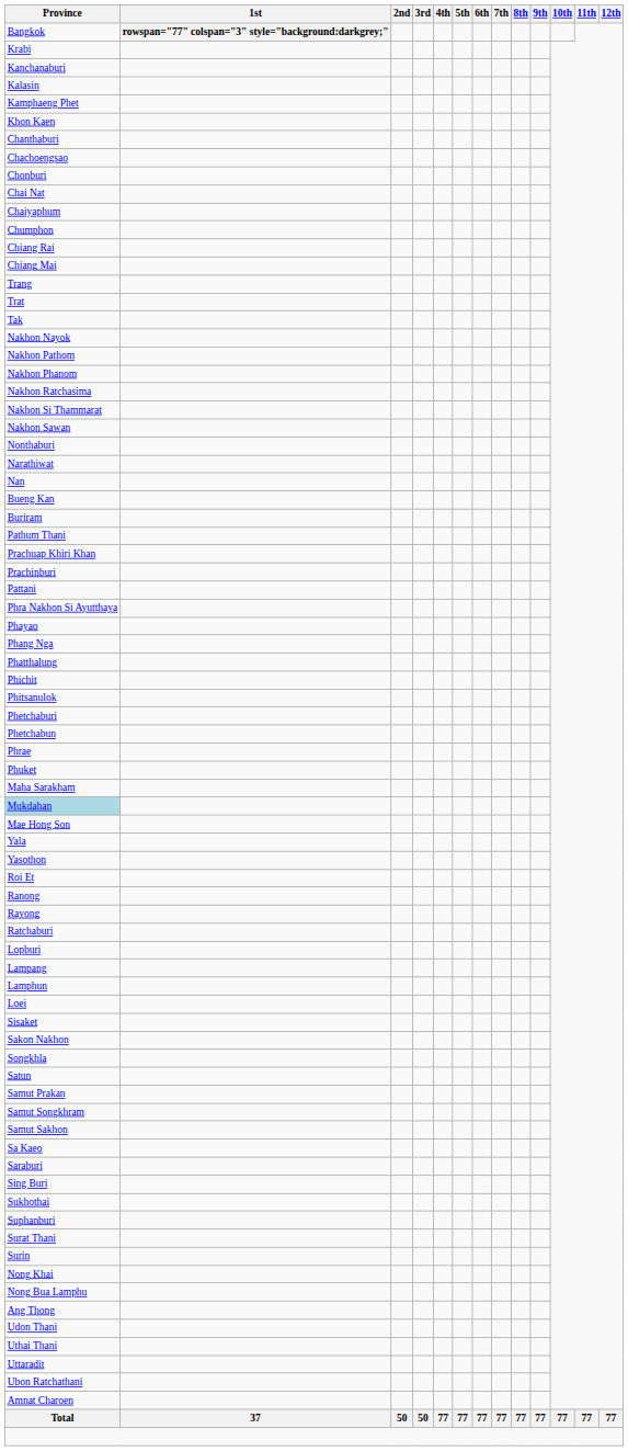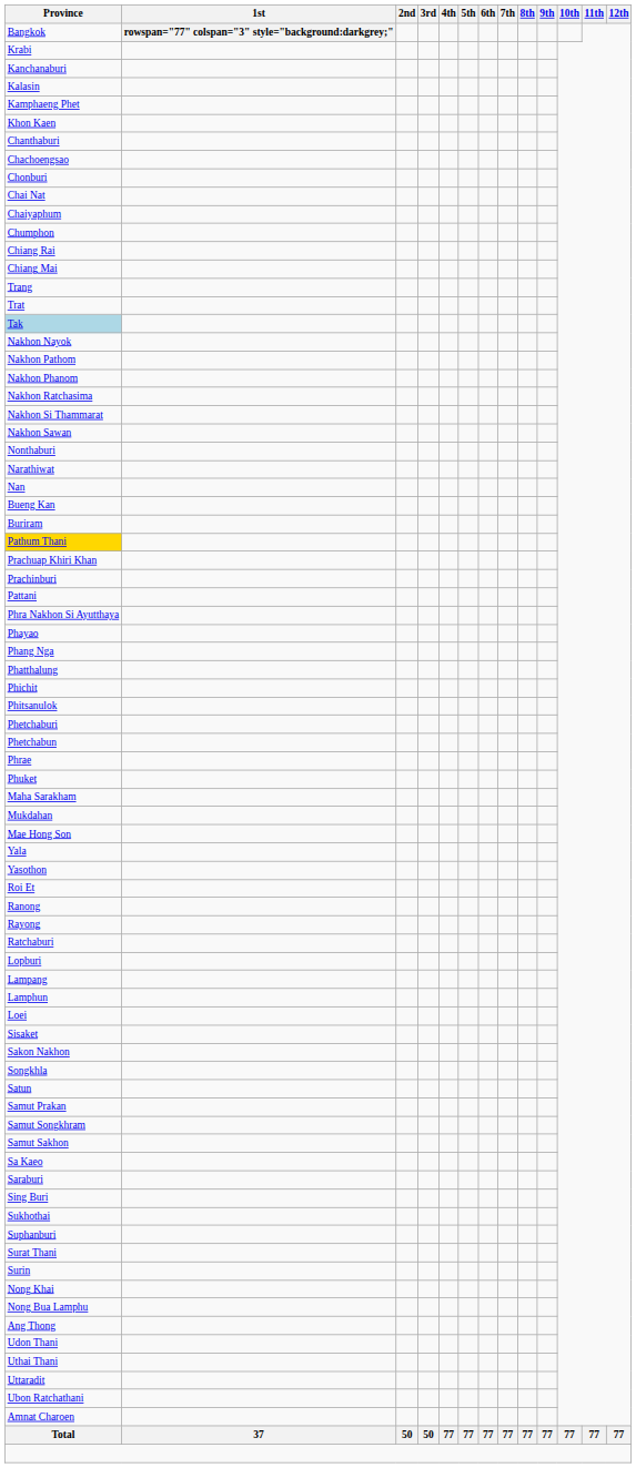Tak | Province: no background -> lightblue background
Pathum Thani | Province: no background -> gold background
Mukdahan | Province: lightblue background -> no background
